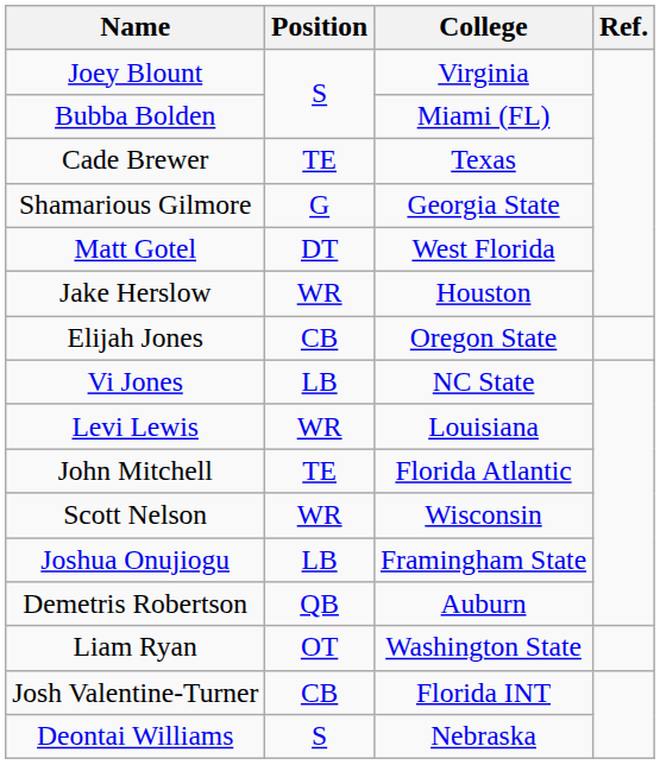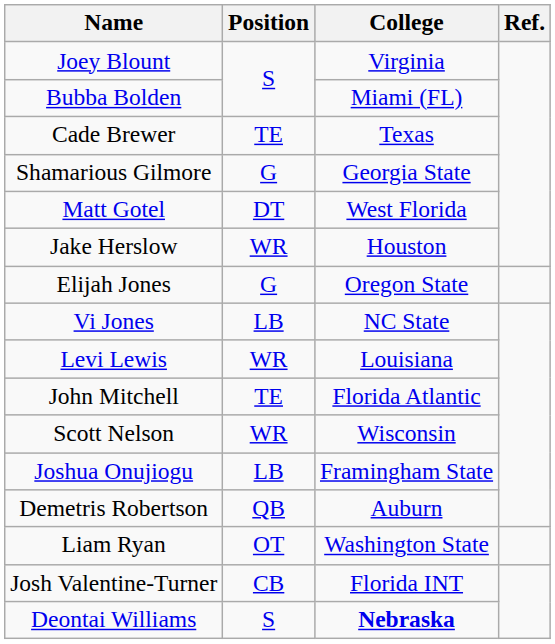Elijah Jones | Position: CB -> G
Deontai Williams | College: normal -> bold
